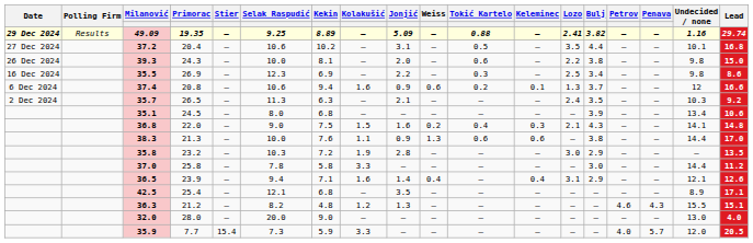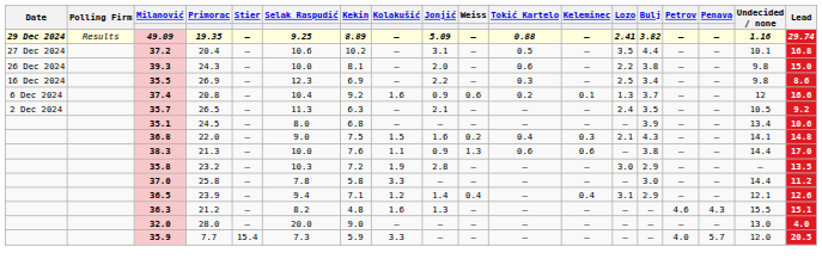37.4 | Selak Raspudić: 10.6 -> 10.4
37.4 | Kekin: 9.4 -> 9.2
35.7 | Undecided / none: 10.3 -> 10.5
36.5 | Kolakušić: 1.6 -> 1.2
- row: 42.5 | 25.4 | – | 12.1 | 6.8 | – | 3.5 | – | – | – | – | – | – | – | 8.9 | 17.1
36.3 | Kolakušić: 1.2 -> 1.6
